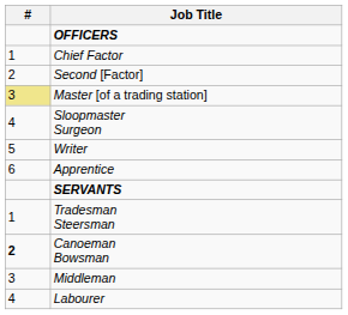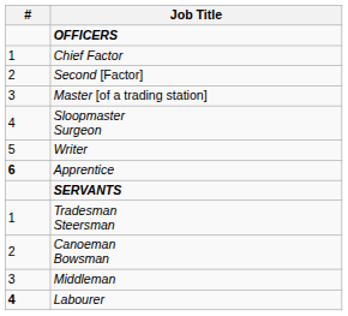Master [of a trading station] | #: khaki background -> no background
Apprentice | #: normal -> bold
Canoeman Bowsman | #: bold -> normal
Labourer | #: normal -> bold
